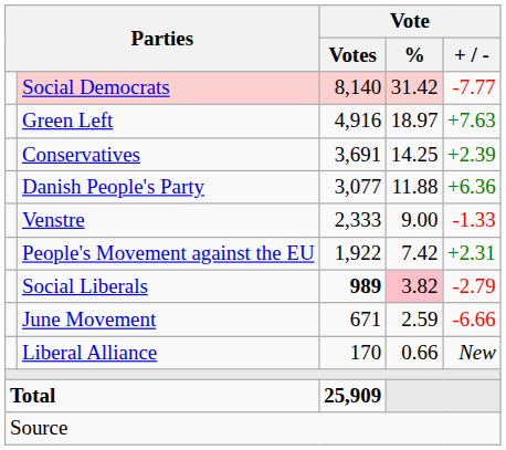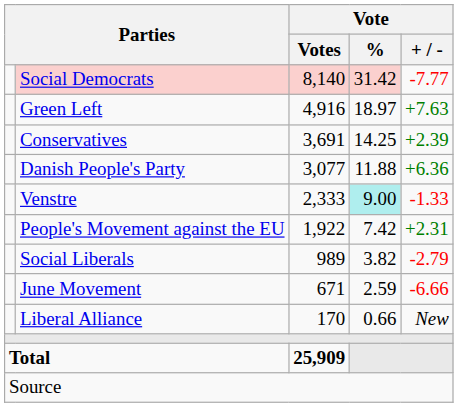Venstre | Vote / %: no background -> paleturquoise background
Social Liberals | Vote / Votes: bold -> normal
Social Liberals | Vote / %: pink background -> no background
